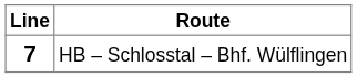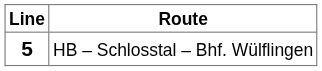HB – Schlosstal – Bhf. Wülflingen | Line: 7 -> 5
